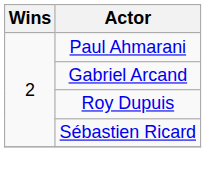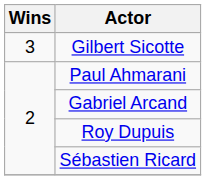+ row: 3 | Gilbert Sicotte
